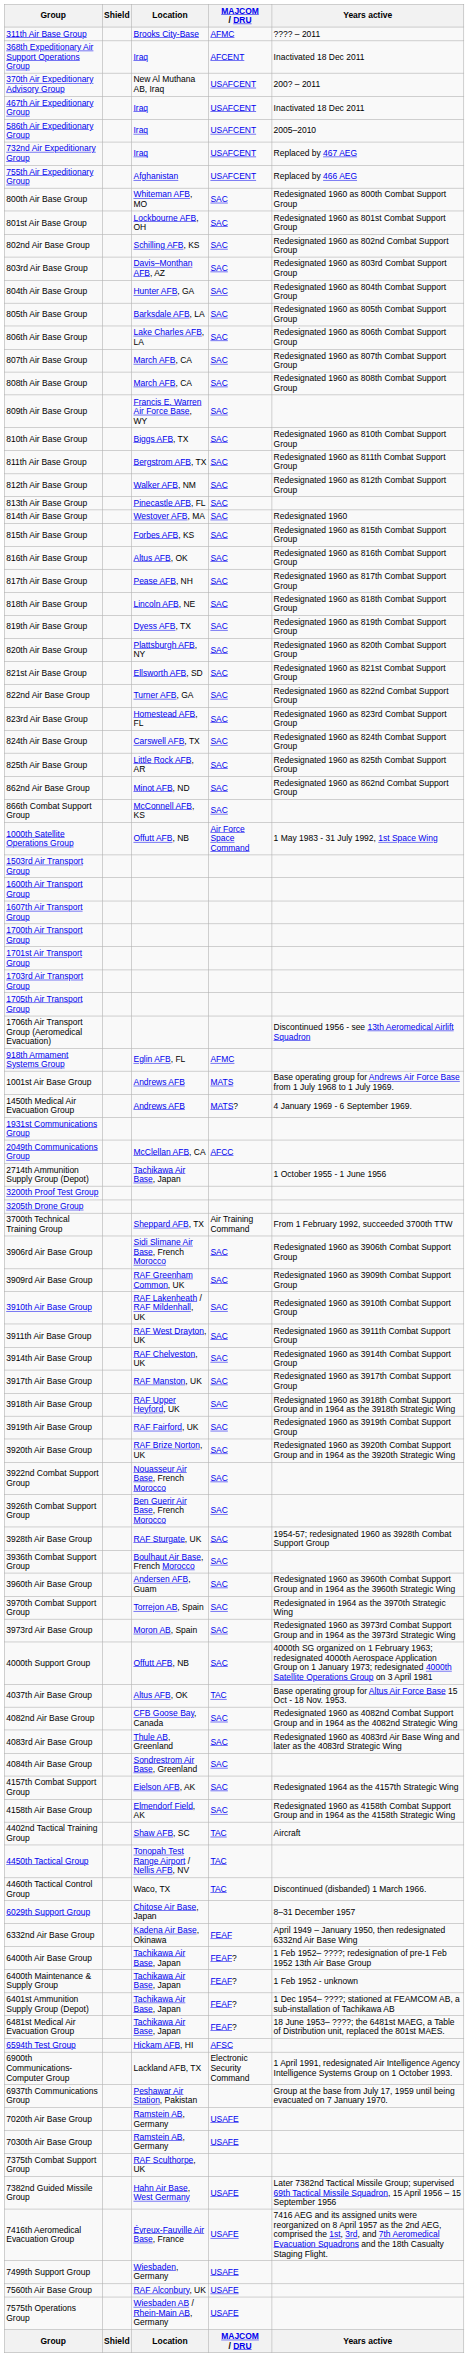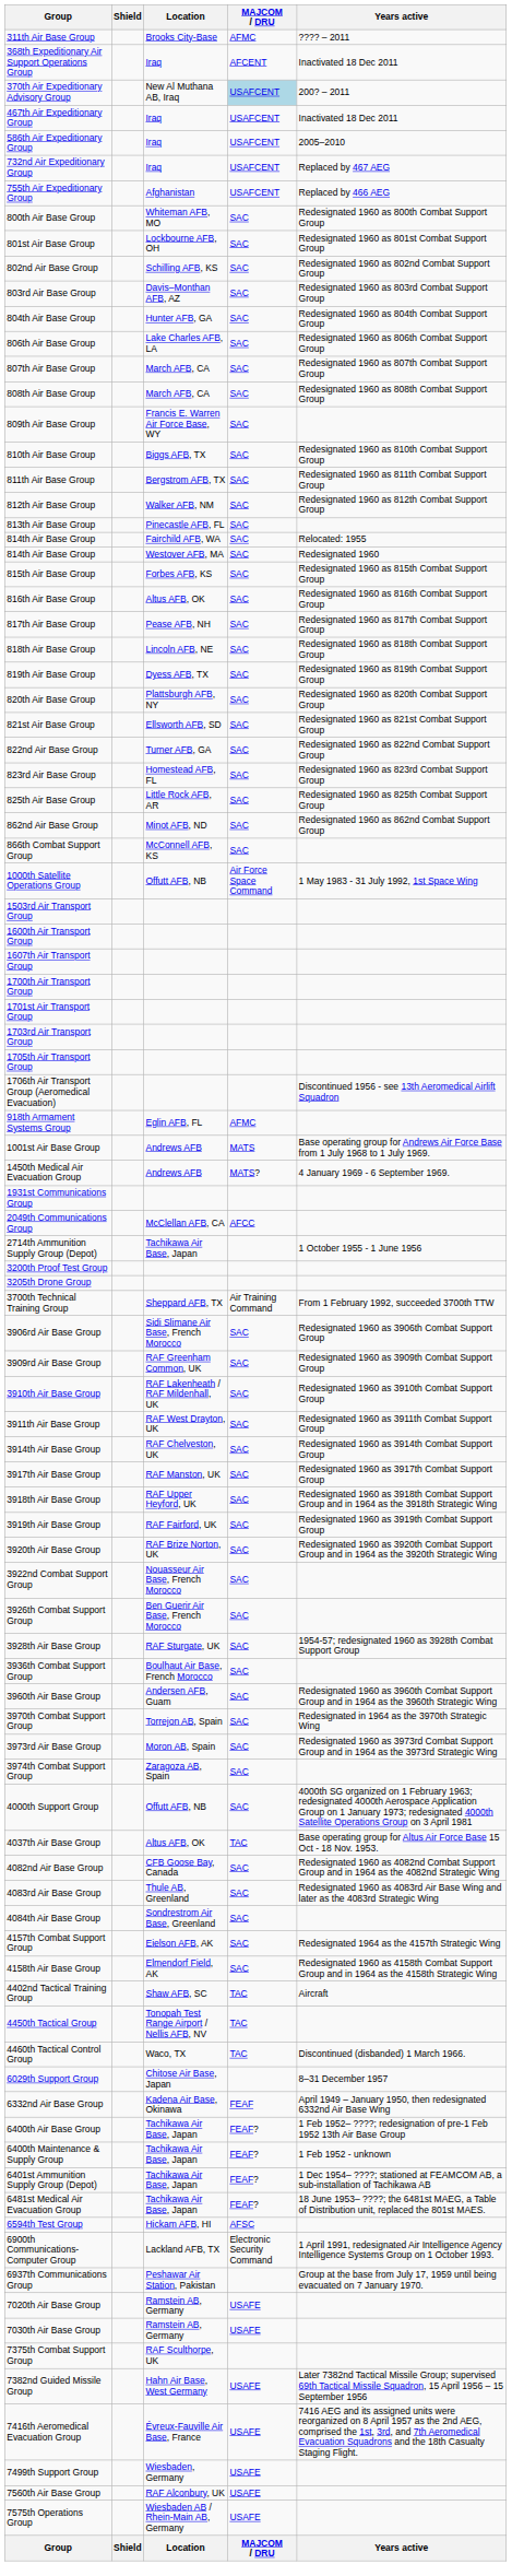370th Air Expeditionary Advisory Group | MAJCOM / DRU: no background -> lightblue background
- row: 805th Air Base Group | Barksdale AFB, LA | SAC | Redesignated 1960 as 805th Combat Support Group
+ row: 814th Air Base Group | Fairchild AFB, WA | SAC | Relocated: 1955
- row: 824th Air Base Group | Carswell AFB, TX | SAC | Redesignated 1960 as 824th Combat Support Group
+ row: 3974th Combat Support Group | Zaragoza AB, Spain | SAC
